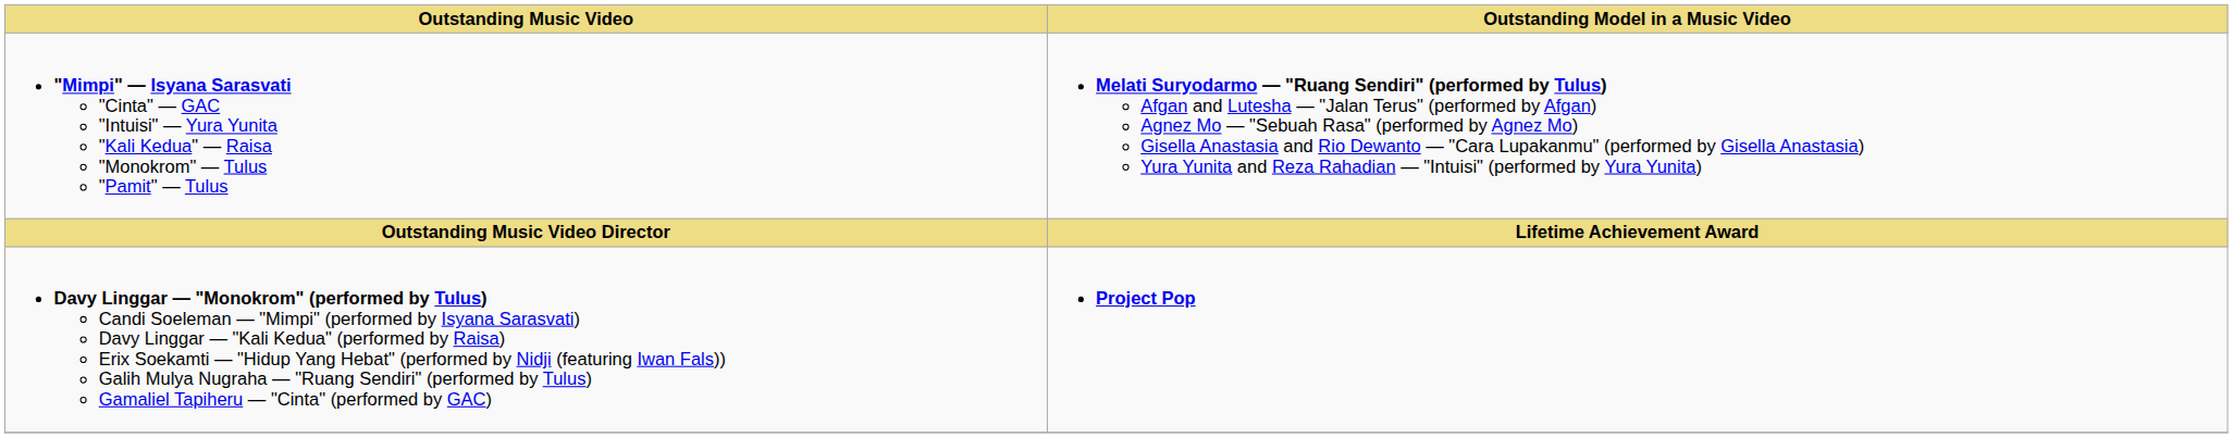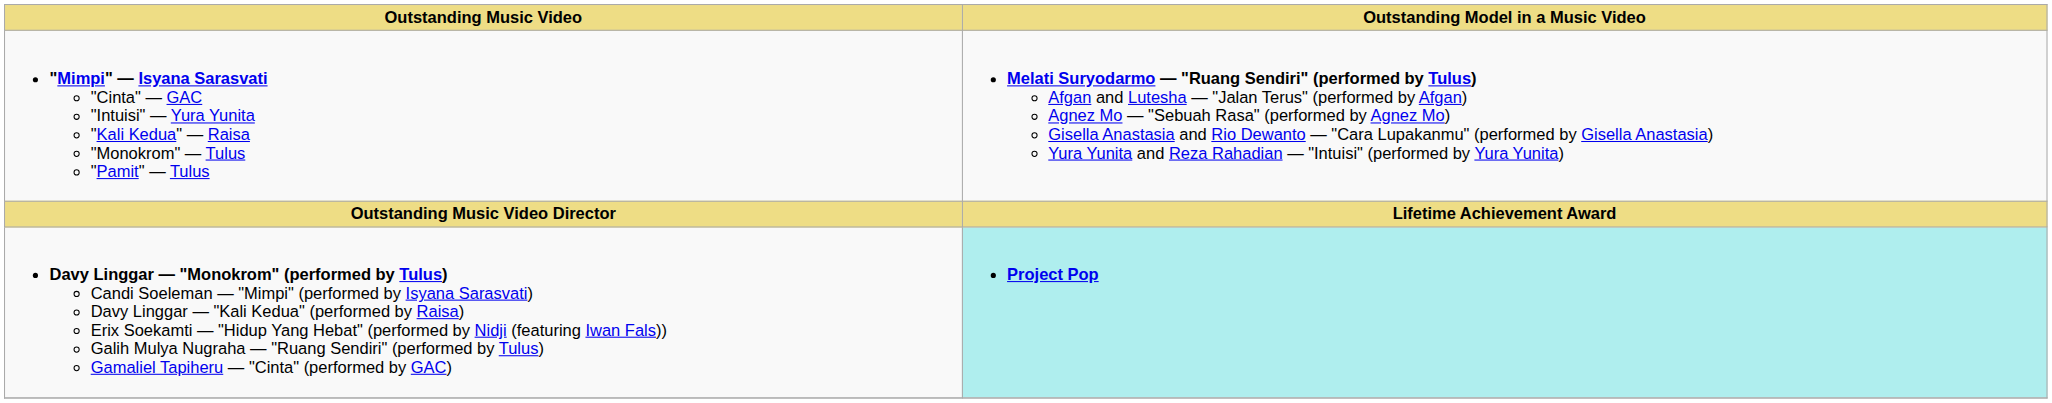row 4 | Outstanding Model in a Music Video: no background -> paleturquoise background
